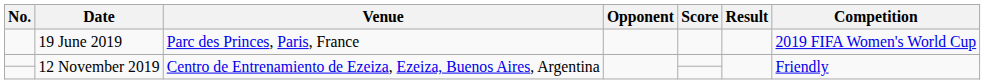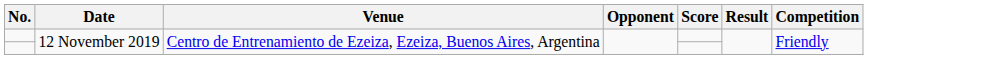- row: 19 June 2019 | Parc des Princes, Paris, France | 2019 FIFA Women's World Cup
